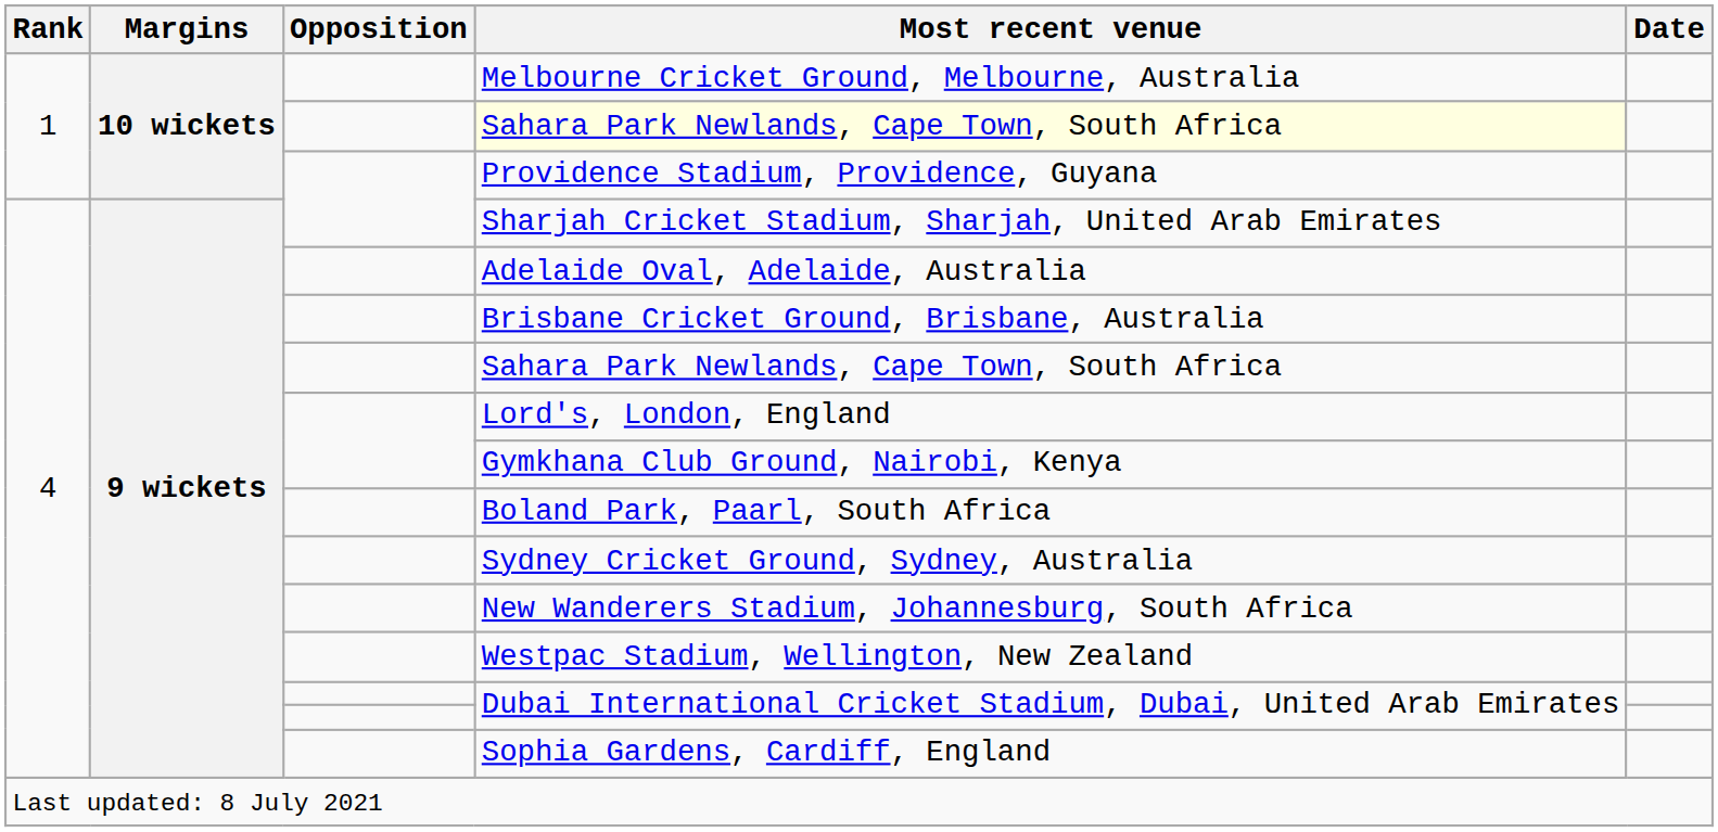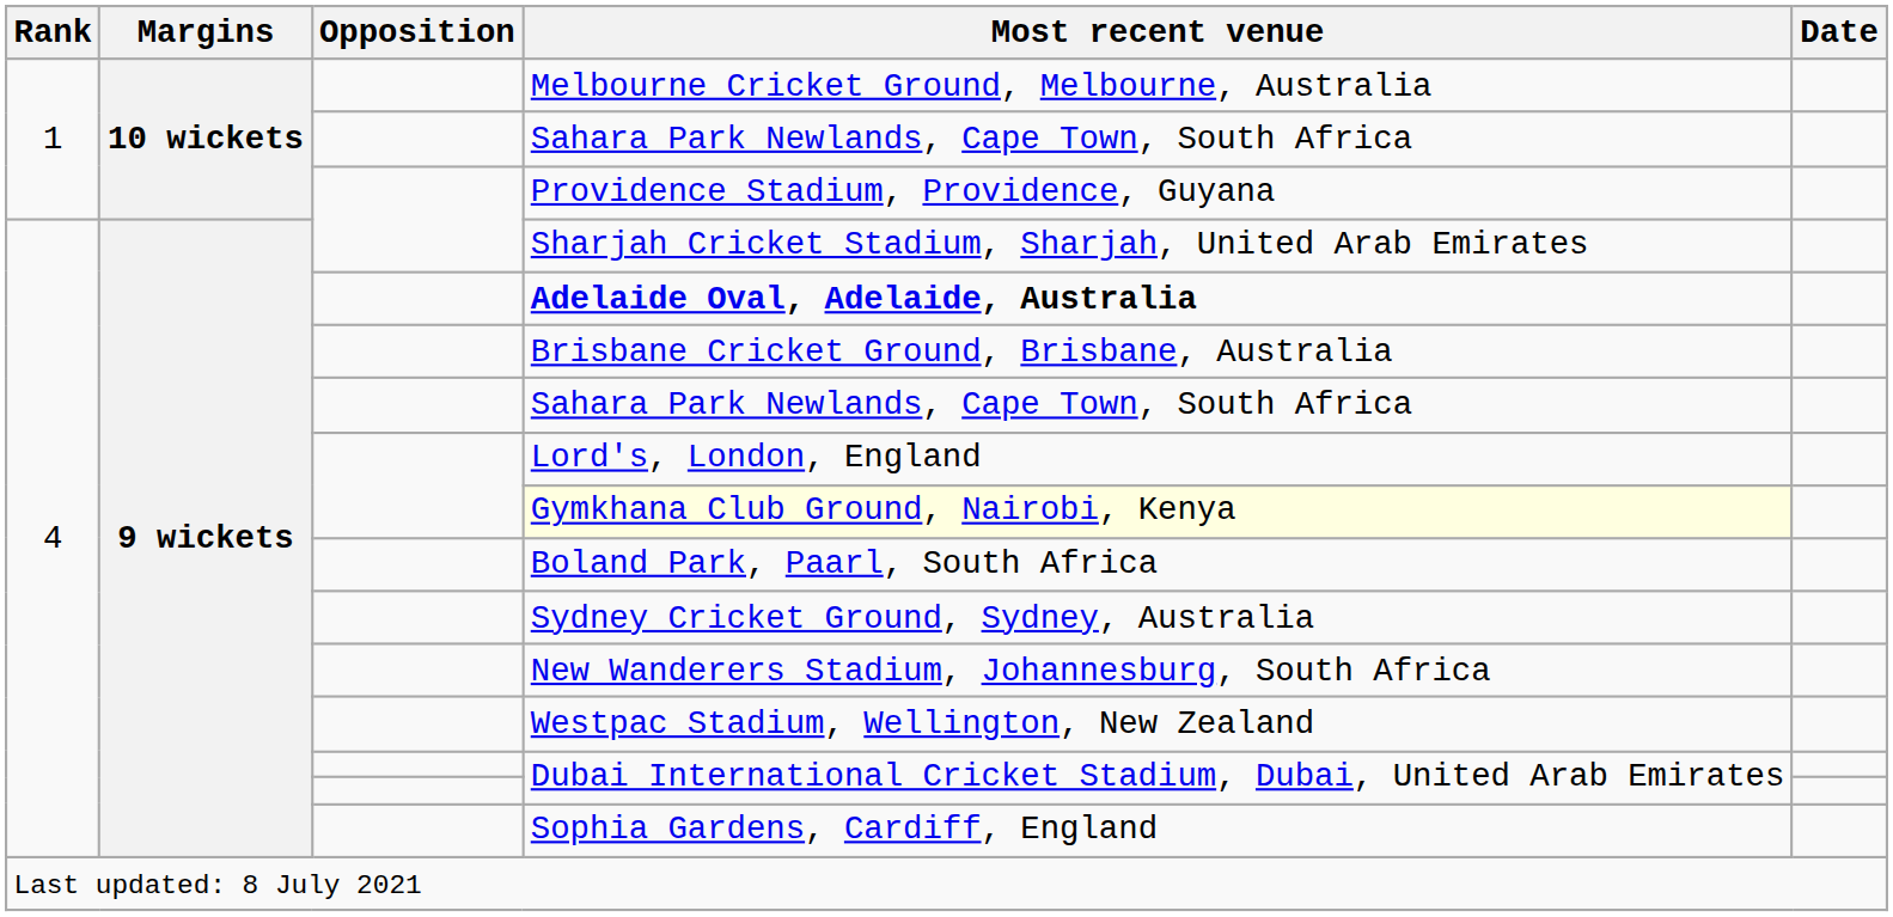1 / Sahara Park Newlands, Cape Town, South Africa | Most recent venue: lightyellow background -> no background
Adelaide Oval, Adelaide, Australia | Most recent venue: normal -> bold
Gymkhana Club Ground, Nairobi, Kenya | Most recent venue: no background -> lightyellow background
